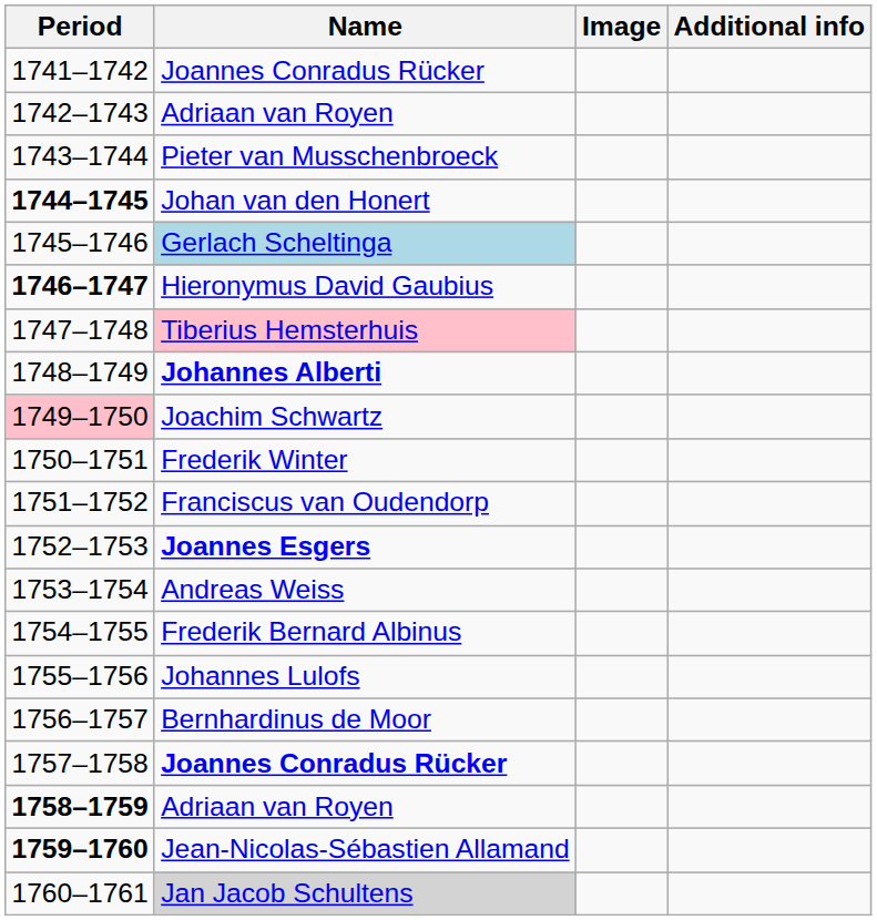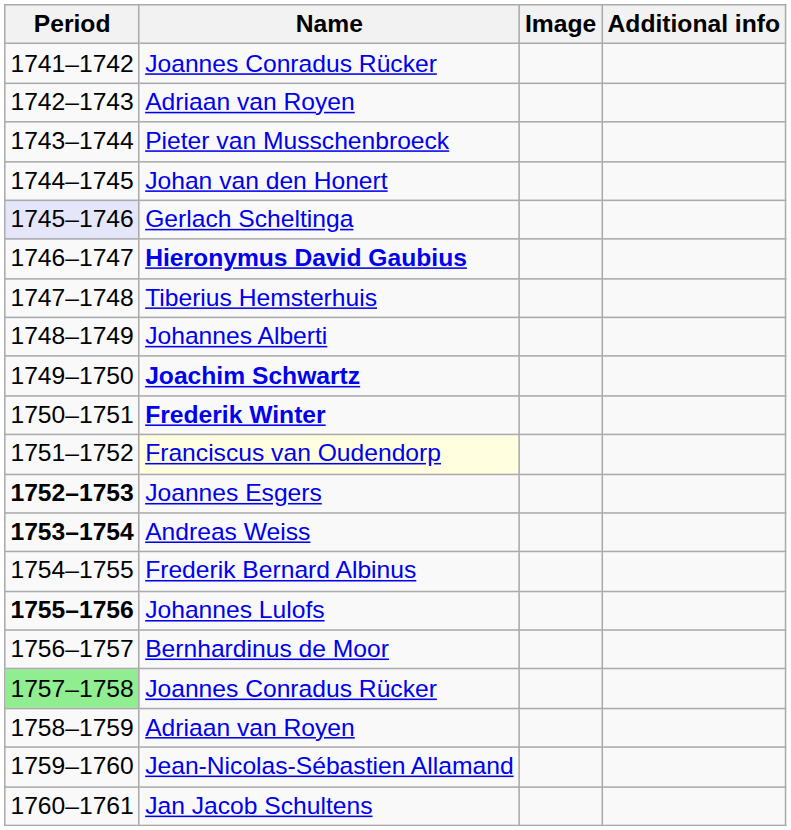Johan van den Honert | Period: bold -> normal
Gerlach Scheltinga | Period: no background -> lavender background
Gerlach Scheltinga | Name: lightblue background -> no background
Hieronymus David Gaubius | Period: bold -> normal
Hieronymus David Gaubius | Name: normal -> bold
Tiberius Hemsterhuis | Name: pink background -> no background
Johannes Alberti | Name: bold -> normal
Joachim Schwartz | Period: pink background -> no background
Joachim Schwartz | Name: normal -> bold
Frederik Winter | Name: normal -> bold
Franciscus van Oudendorp | Name: no background -> lightyellow background
Joannes Esgers | Period: normal -> bold
Joannes Esgers | Name: bold -> normal
Andreas Weiss | Period: normal -> bold
Johannes Lulofs | Period: normal -> bold
1757–1758 / Joannes Conradus Rücker | Period: no background -> lightgreen background
1757–1758 / Joannes Conradus Rücker | Name: bold -> normal
1758–1759 / Adriaan van Royen | Period: bold -> normal
Jean-Nicolas-Sébastien Allamand | Period: bold -> normal
Jan Jacob Schultens | Name: lightgrey background -> no background
